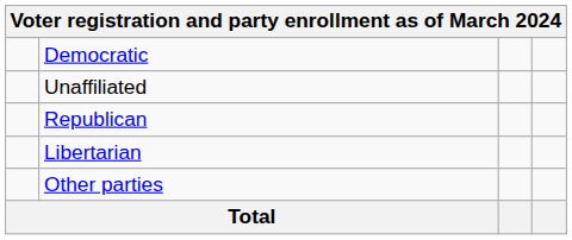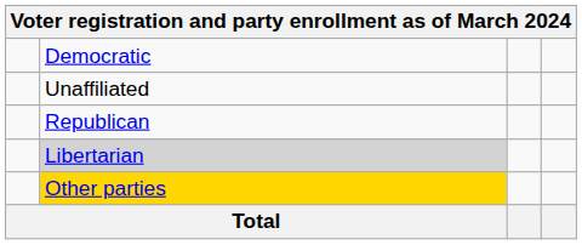Libertarian | column 2: no background -> lightgrey background
Other parties | column 2: no background -> gold background
